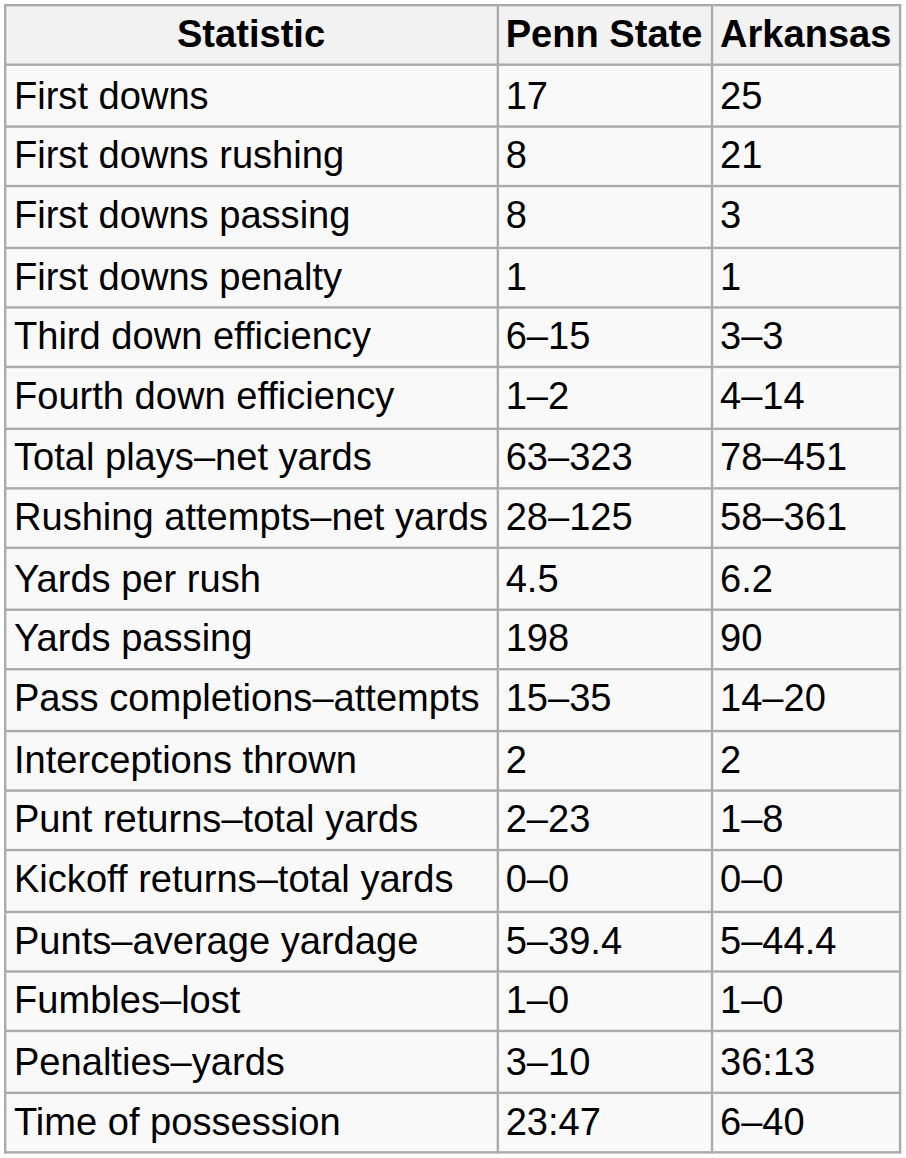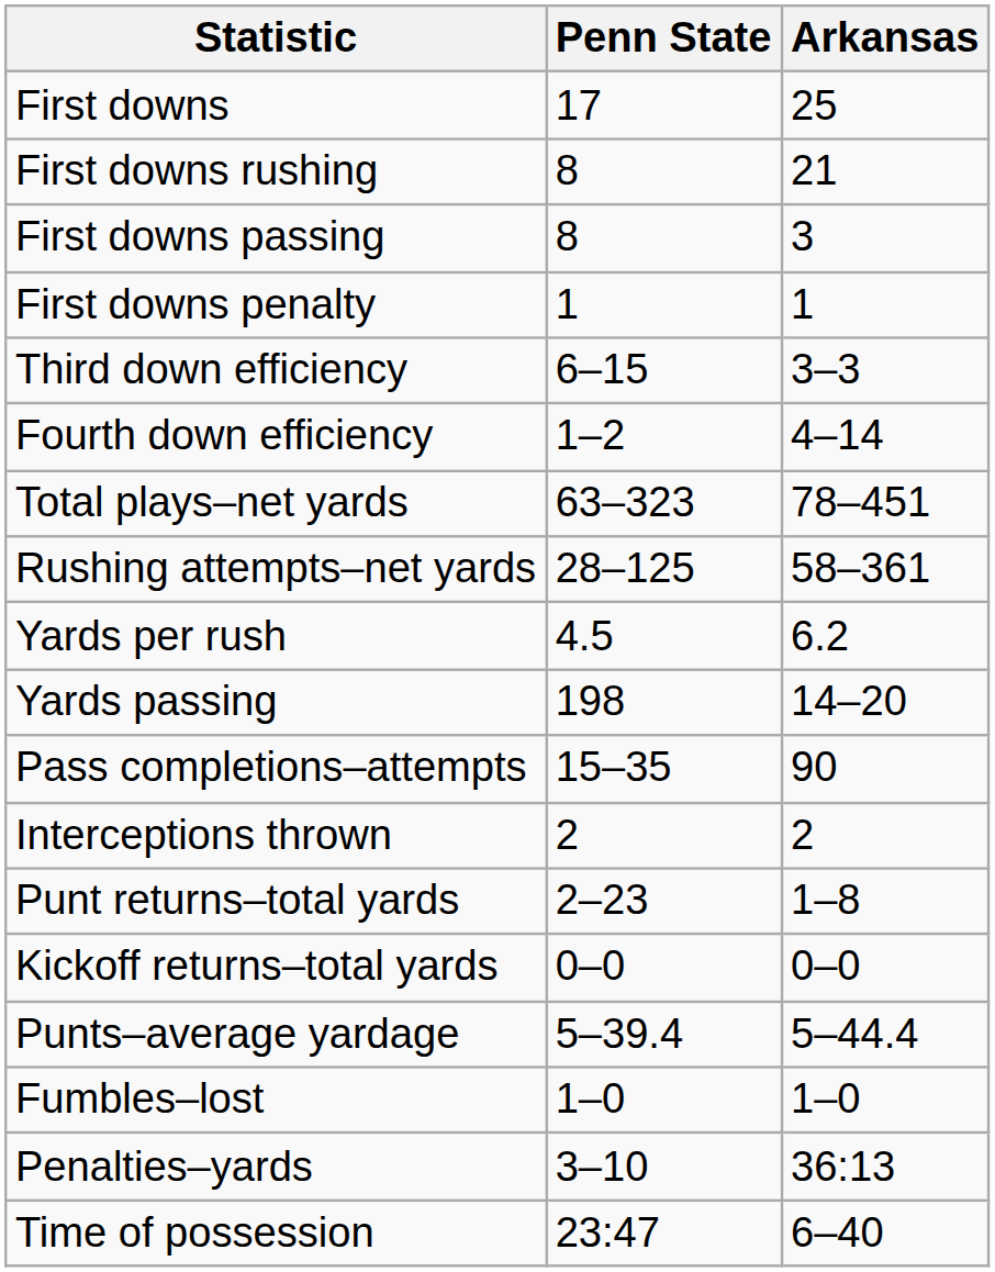Yards passing | Arkansas: 90 -> 14–20
Pass completions–attempts | Arkansas: 14–20 -> 90
